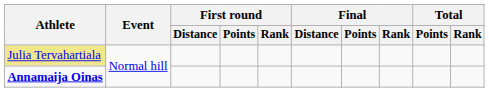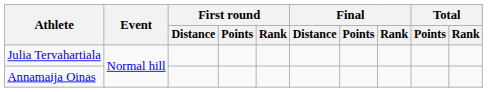Julia Tervahartiala | Athlete: khaki background -> no background
Annamaija Oinas | Athlete: bold -> normal
